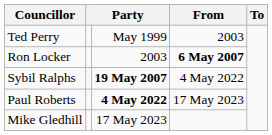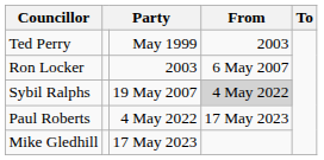Ron Locker | From: bold -> normal
Sybil Ralphs | column 3: bold -> normal
Sybil Ralphs | From: no background -> lightgrey background
Paul Roberts | column 3: bold -> normal
